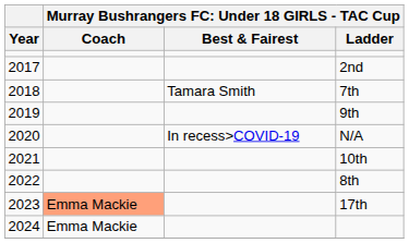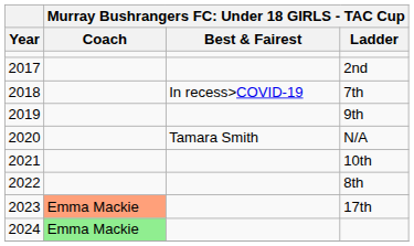2018 | column 3: Tamara Smith -> In recess>COVID-19
2020 | column 3: In recess>COVID-19 -> Tamara Smith
2024 | column 2: no background -> lightgreen background
